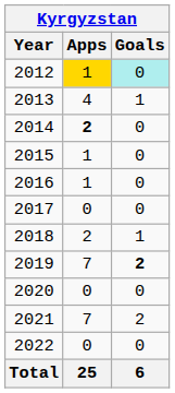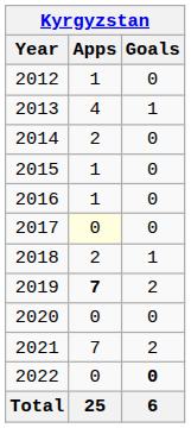2012 | Apps: gold background -> no background
2012 | Goals: paleturquoise background -> no background
2014 | Apps: bold -> normal
2017 | Apps: no background -> lightyellow background
2019 | Apps: normal -> bold
2019 | Goals: bold -> normal
2022 | Goals: normal -> bold
